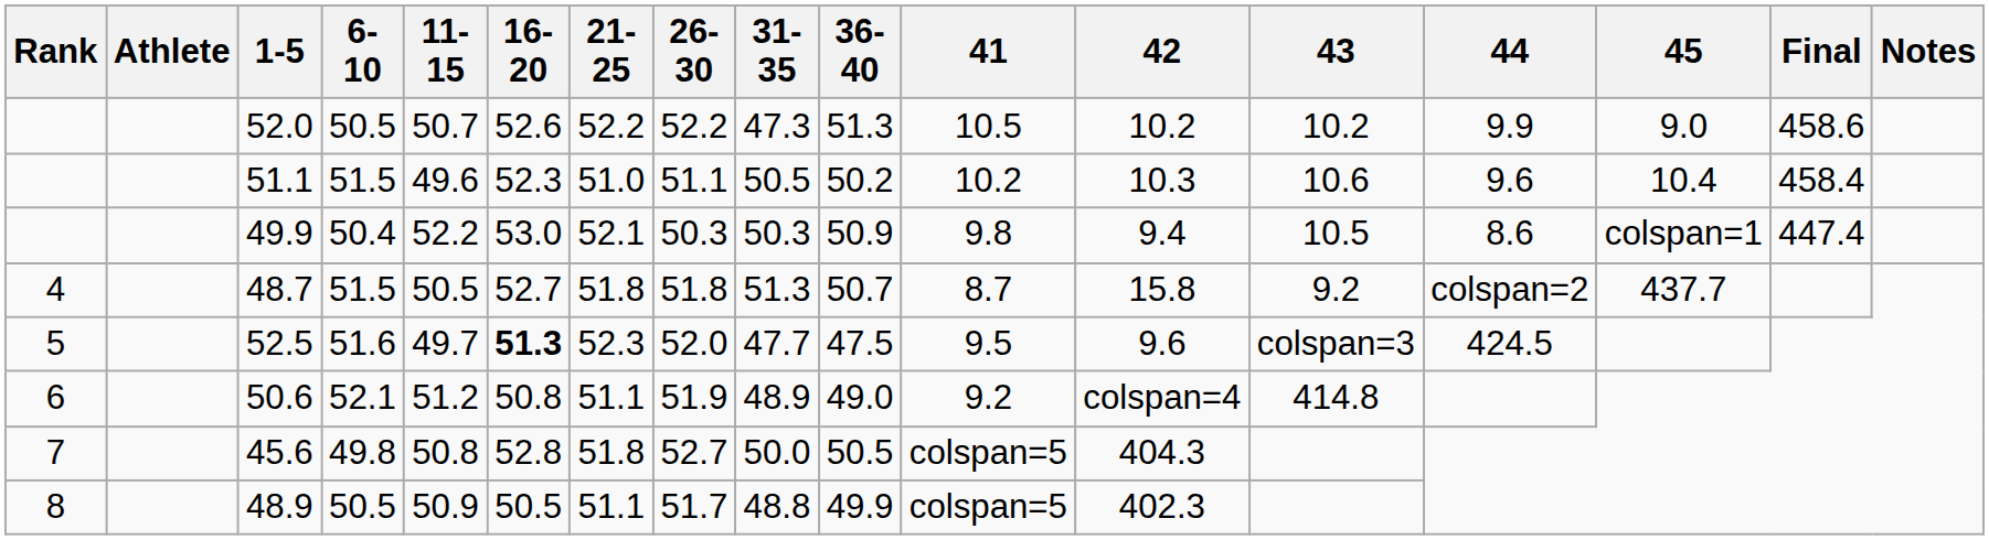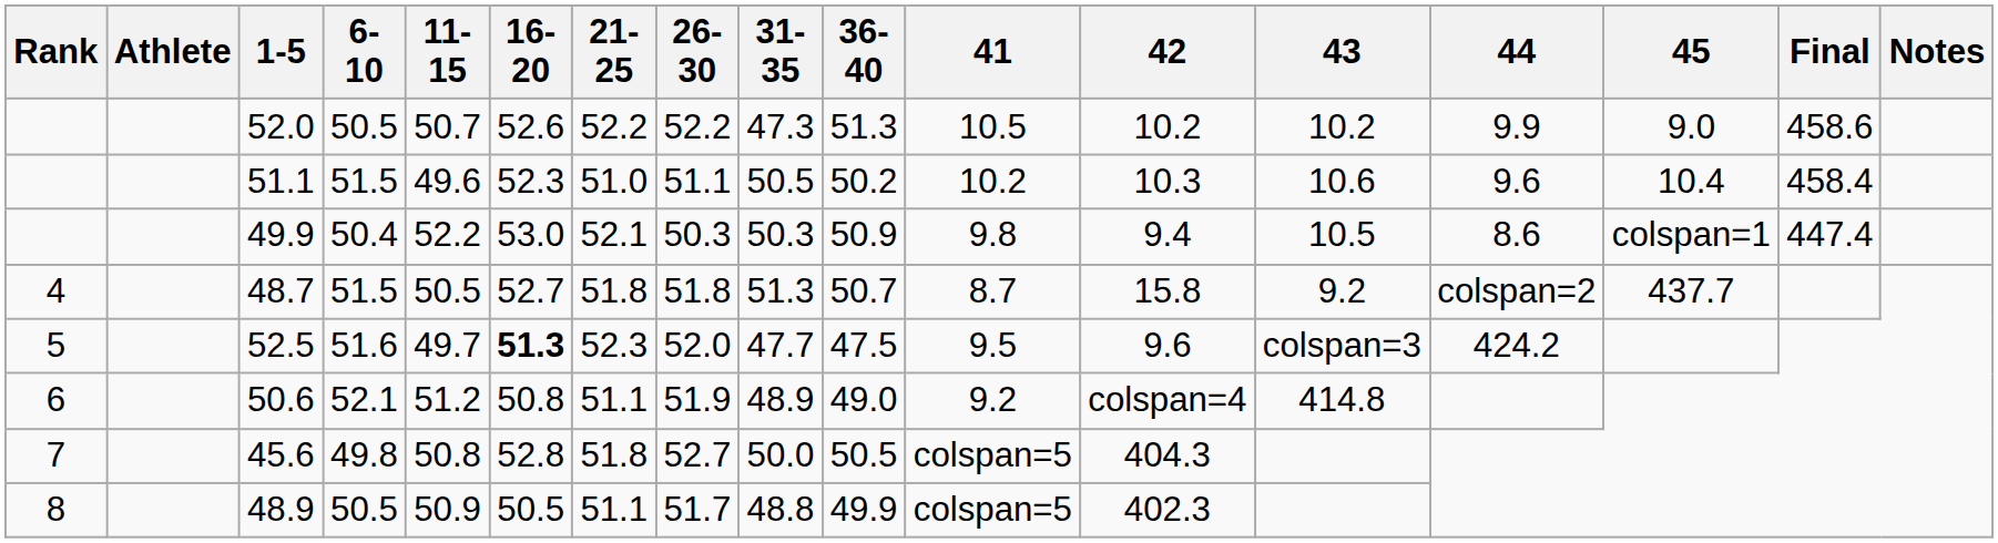52.5 | 44: 424.5 -> 424.2
